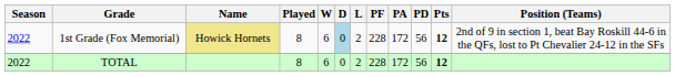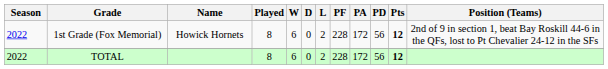1st Grade (Fox Memorial) | Name: khaki background -> no background
1st Grade (Fox Memorial) | D: lightblue background -> no background
